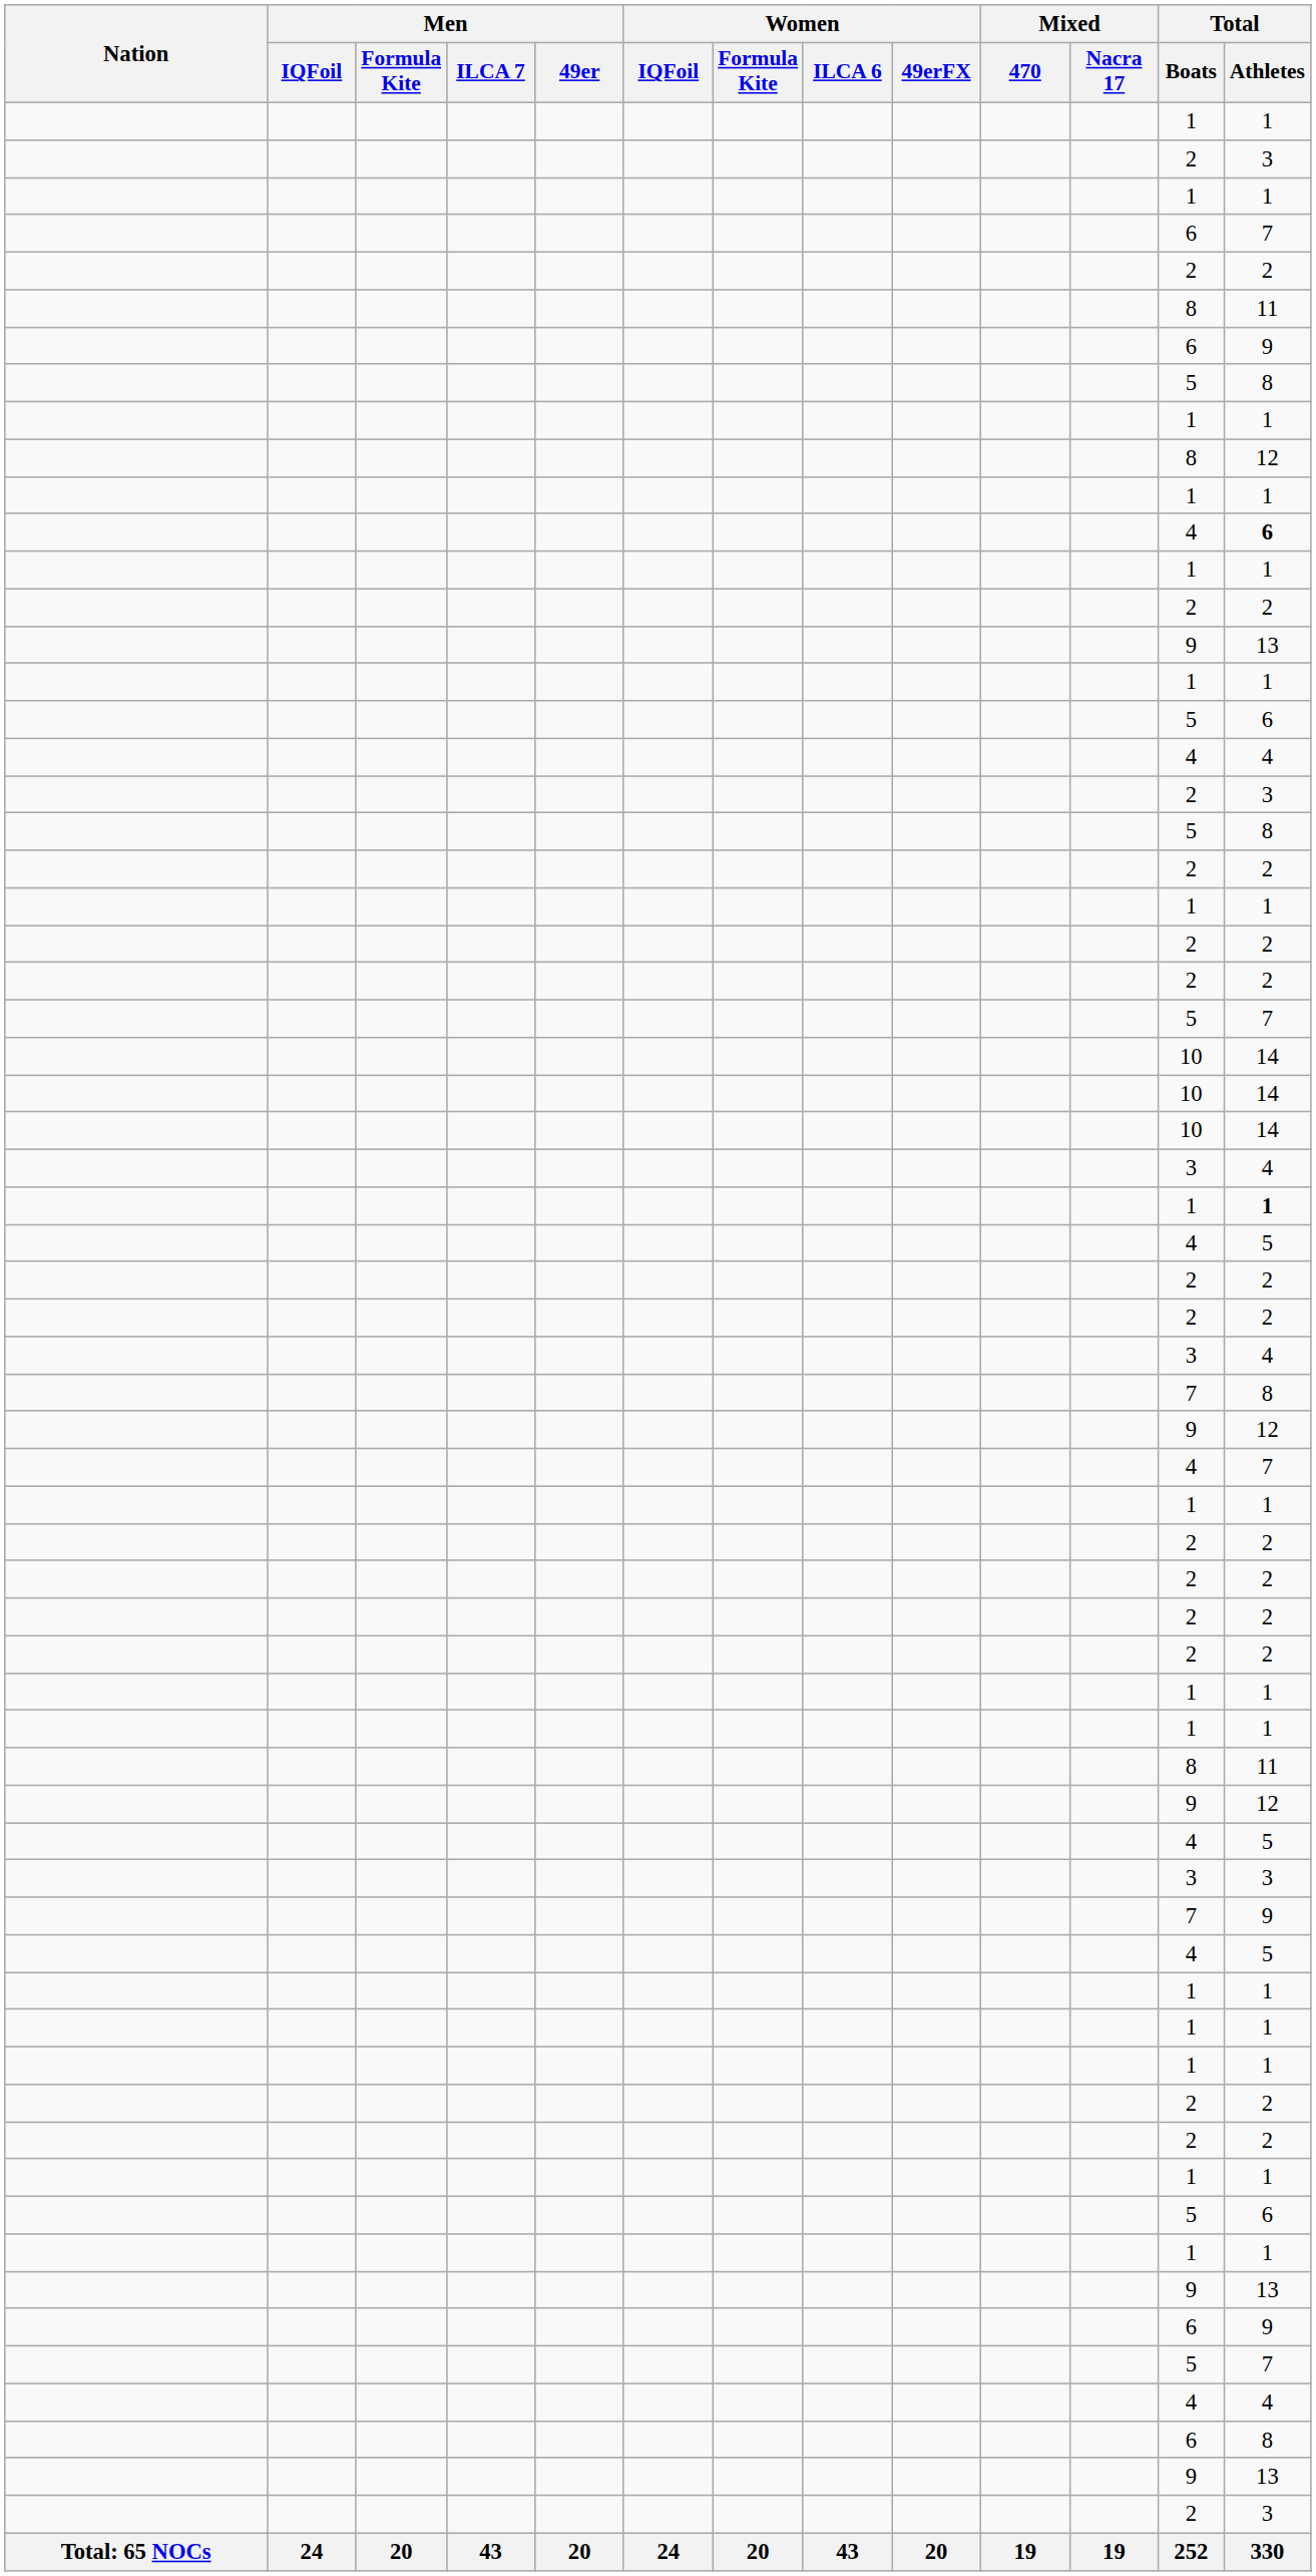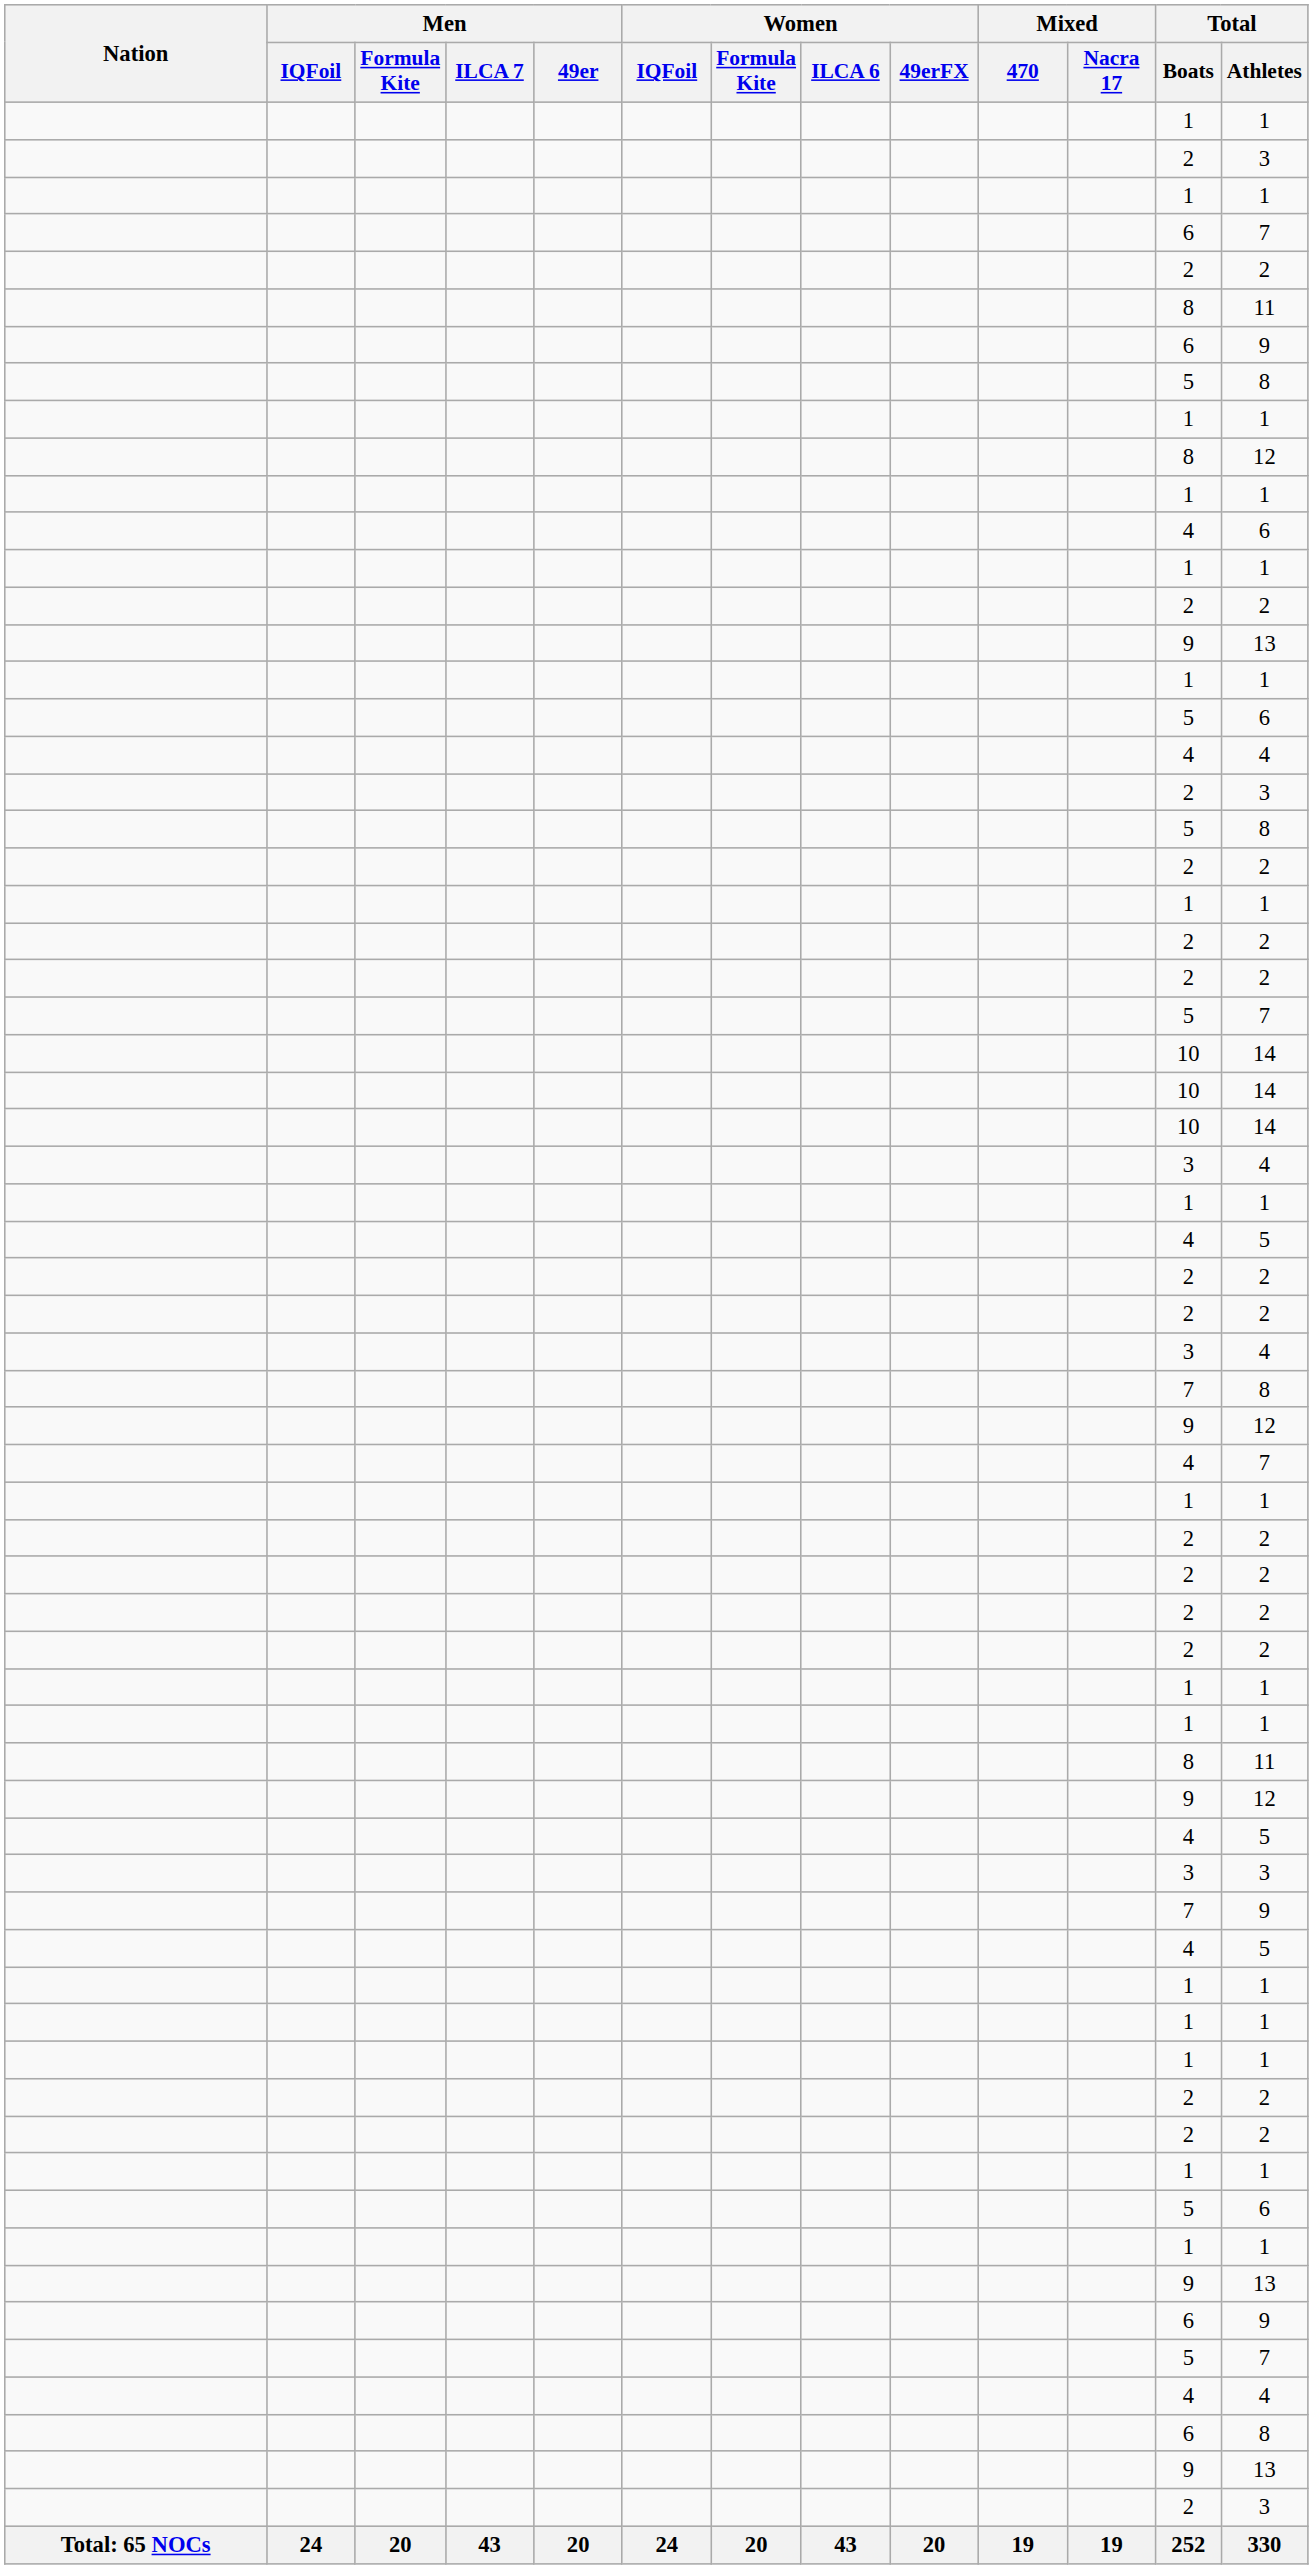row 14 | Total / Athletes: bold -> normal
row 32 | Total / Athletes: bold -> normal
